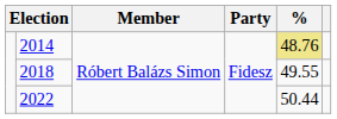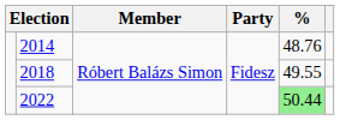2014 | %: khaki background -> no background
2022 | %: no background -> lightgreen background
